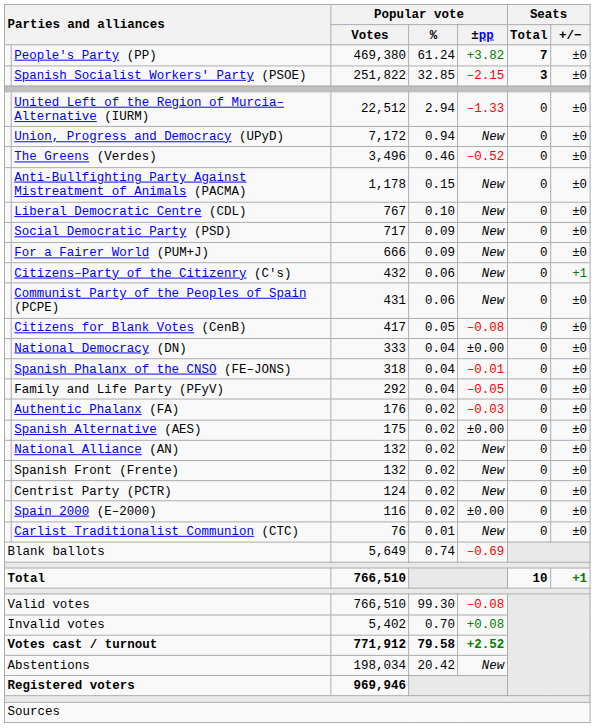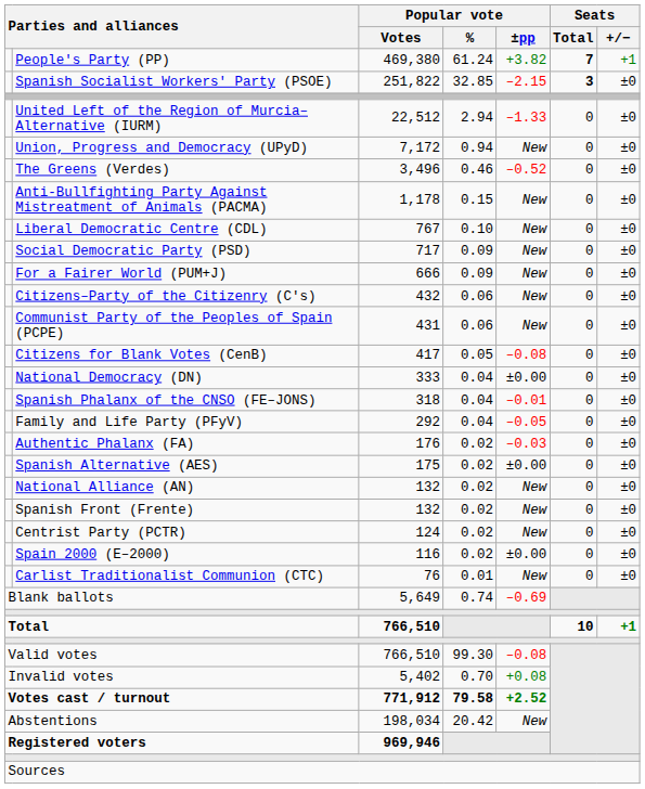People's Party (PP) | Seats / +/−: ±0 -> +1
Citizens–Party of the Citizenry (C's) | Seats / +/−: +1 -> ±0
